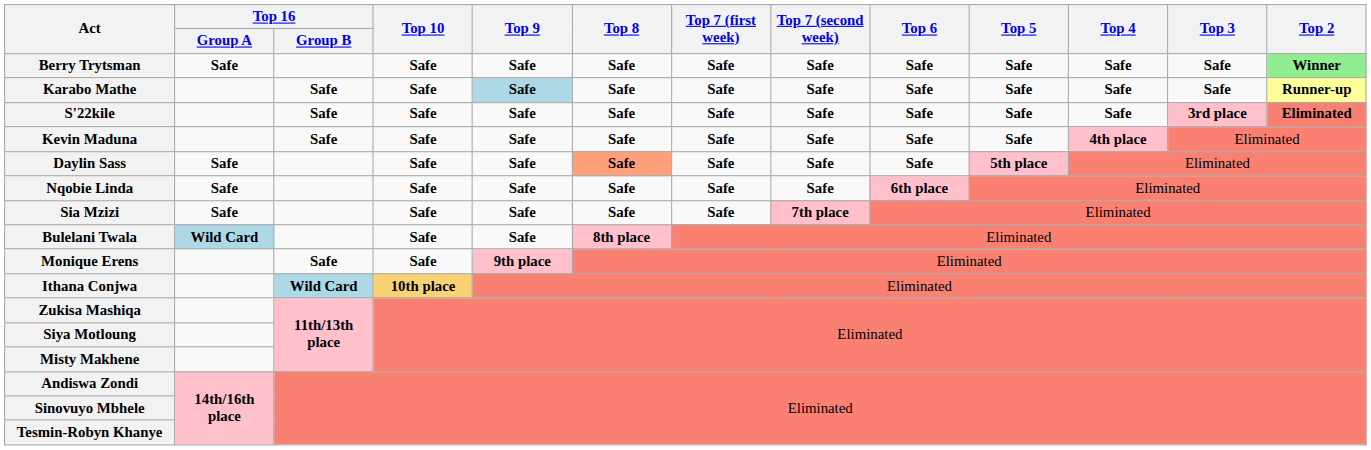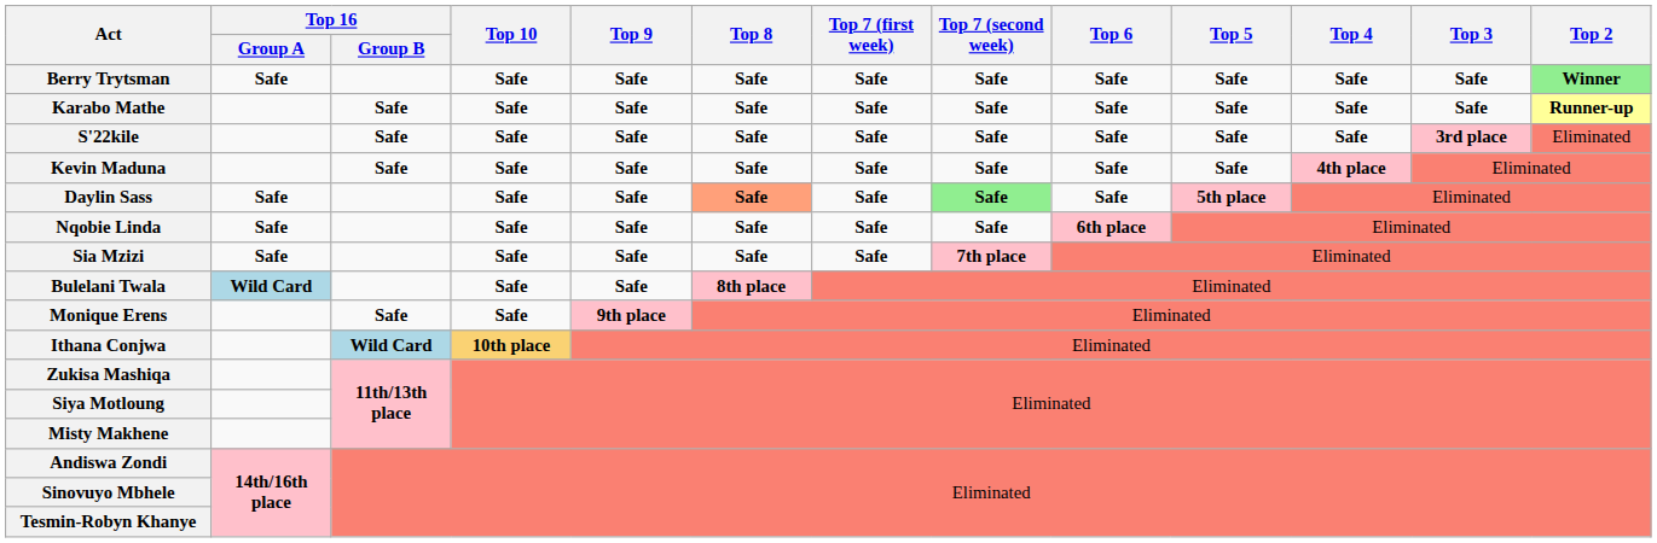Karabo Mathe | Top 9: lightblue background -> no background
S'22kile | Top 2: bold -> normal
Daylin Sass | Top 7 (second week): no background -> lightgreen background
